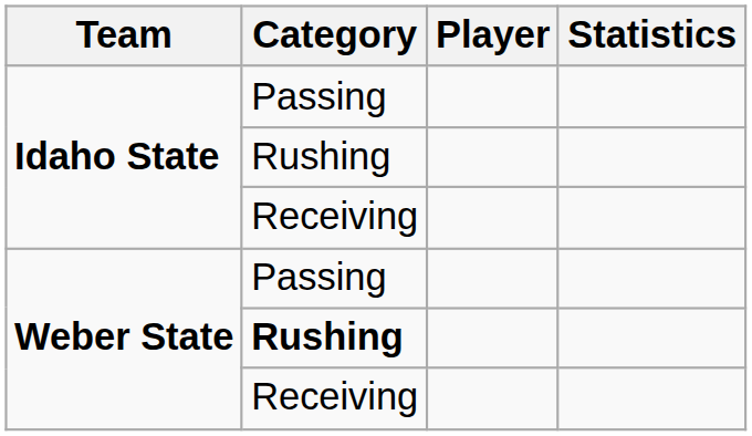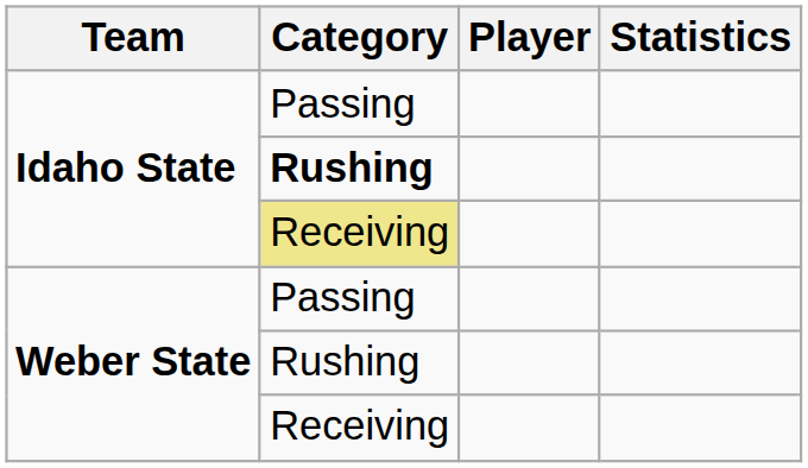Idaho State / Rushing | Category: normal -> bold
Idaho State / Receiving | Category: no background -> khaki background
Weber State / Rushing | Category: bold -> normal
